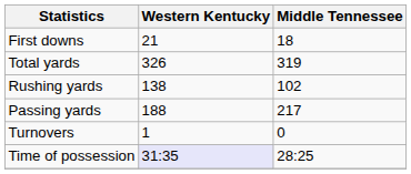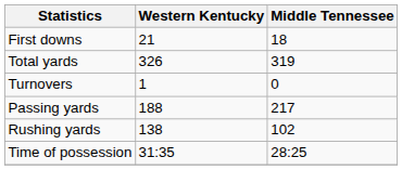rows swapped: Rushing yards <-> Turnovers
Time of possession | Western Kentucky: lavender background -> no background
